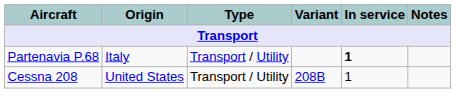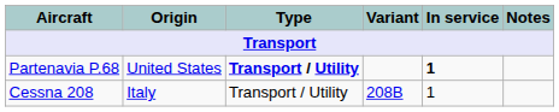Partenavia P.68 | Origin: Italy -> United States
Partenavia P.68 | Type: normal -> bold
Cessna 208 | Origin: United States -> Italy
